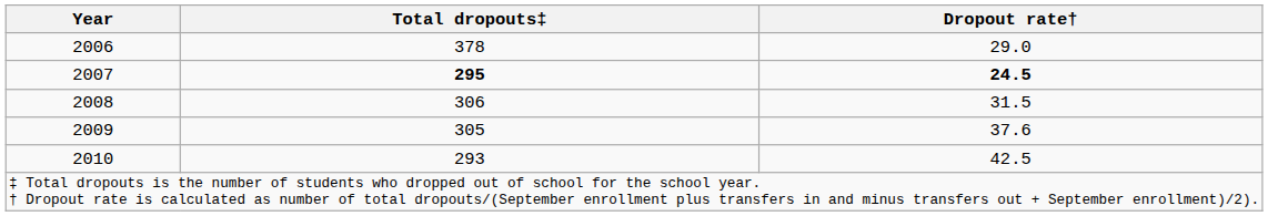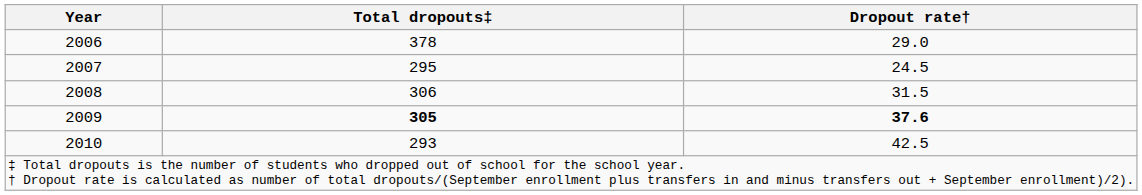2007 | Total dropouts‡: bold -> normal
2007 | Dropout rate†: bold -> normal
2009 | Total dropouts‡: normal -> bold
2009 | Dropout rate†: normal -> bold
